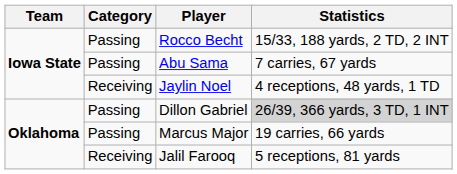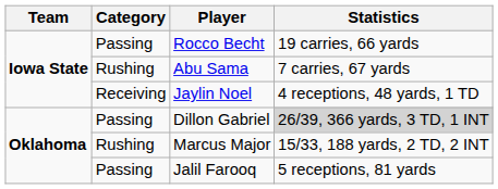Rocco Becht | Statistics: 15/33, 188 yards, 2 TD, 2 INT -> 19 carries, 66 yards
Abu Sama | Category: Passing -> Rushing
Marcus Major | Category: Passing -> Rushing
Marcus Major | Statistics: 19 carries, 66 yards -> 15/33, 188 yards, 2 TD, 2 INT
Jalil Farooq | Category: Receiving -> Passing
